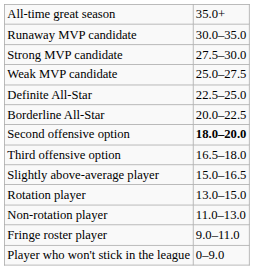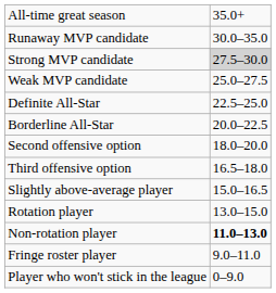Strong MVP candidate | column 2: no background -> lightgrey background
Second offensive option | column 2: bold -> normal
Non-rotation player | column 2: normal -> bold
